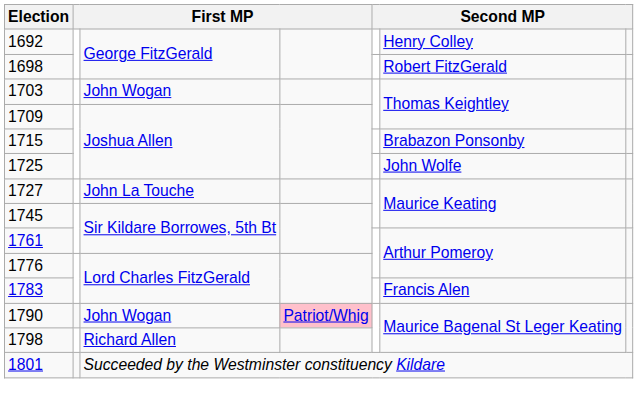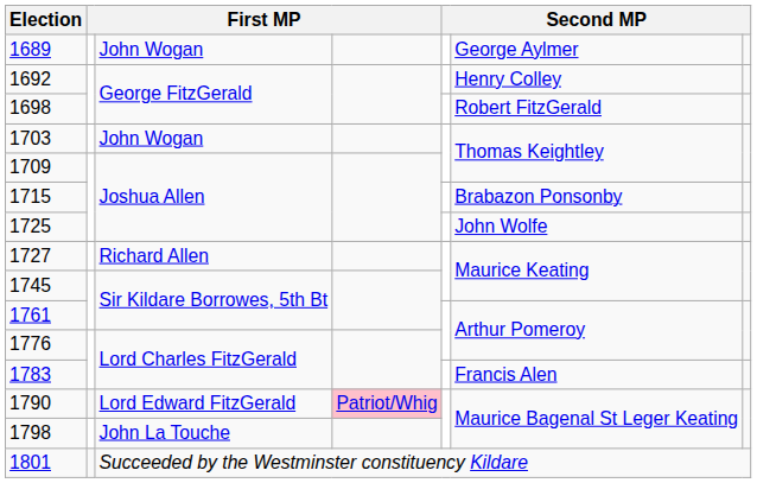+ row: 1689 | John Wogan | George Aylmer
1727 | column 3: John La Touche -> Richard Allen
1790 | column 3: John Wogan -> Lord Edward FitzGerald
1798 | column 3: Richard Allen -> John La Touche
